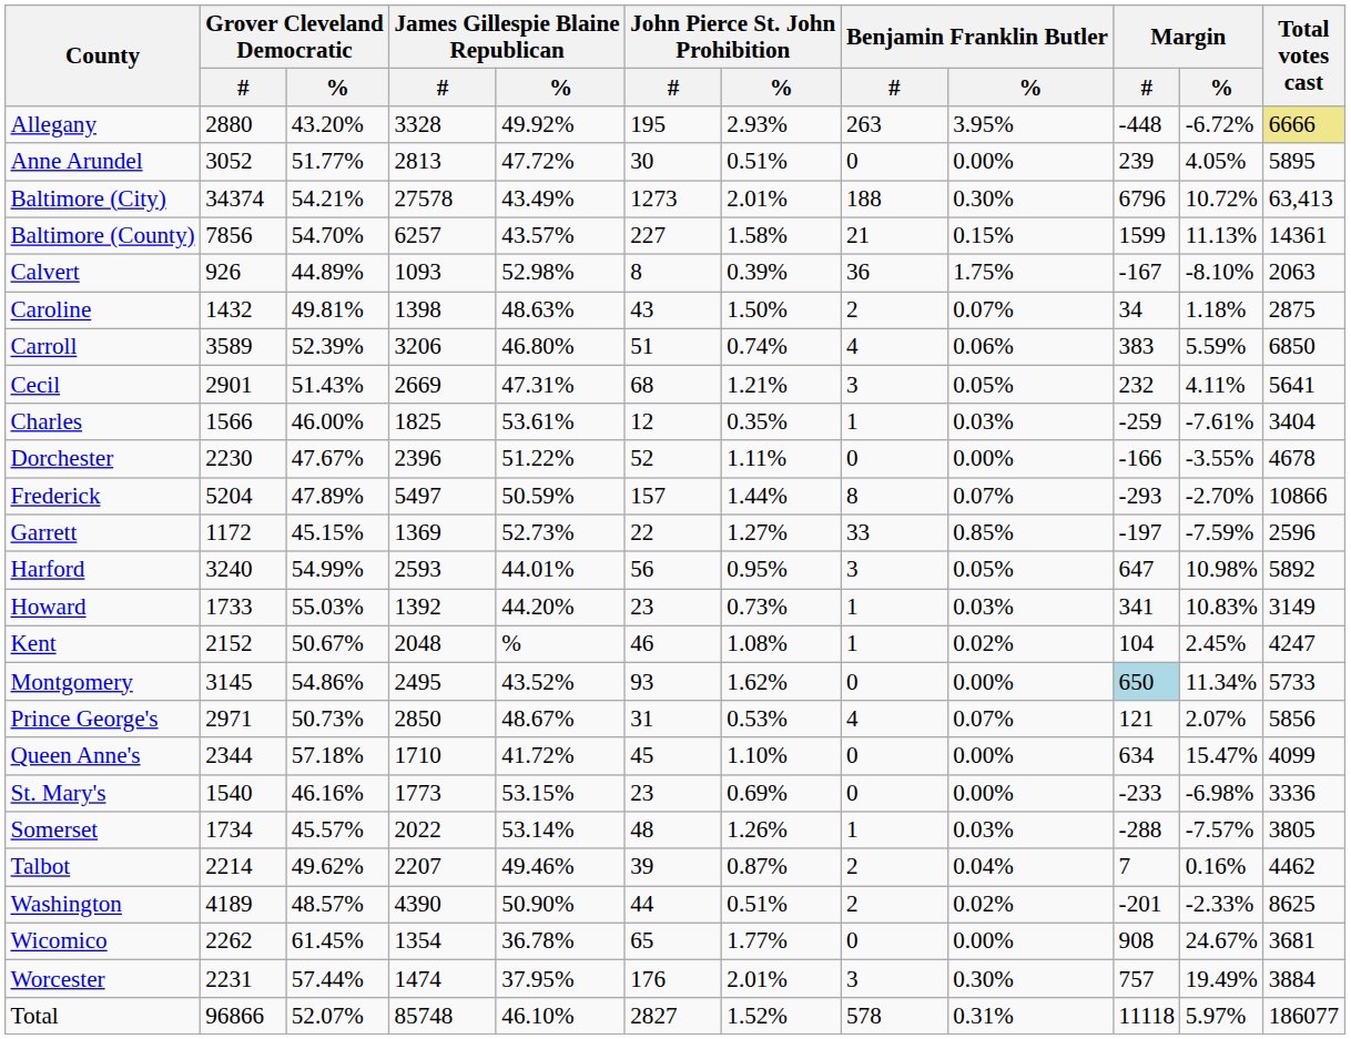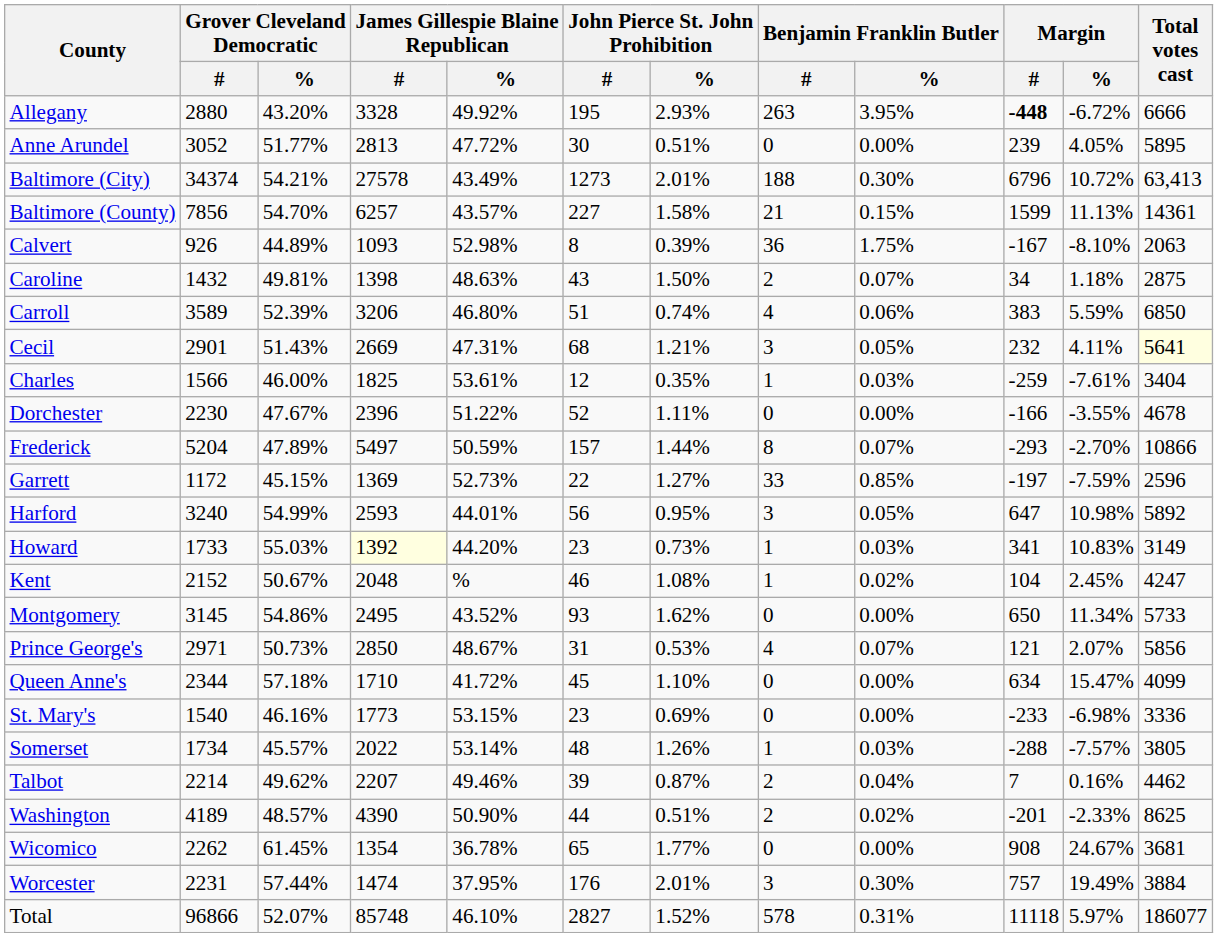Allegany | Margin / #: normal -> bold
Allegany | Total votes cast: khaki background -> no background
Cecil | Total votes cast: no background -> lightyellow background
Howard | James Gillespie Blaine Republican / #: no background -> lightyellow background
Montgomery | Margin / #: lightblue background -> no background
